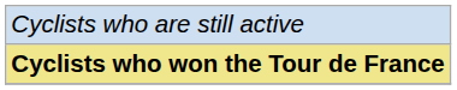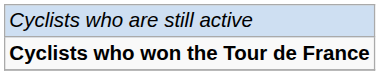row 2 | column 1: khaki background -> no background
